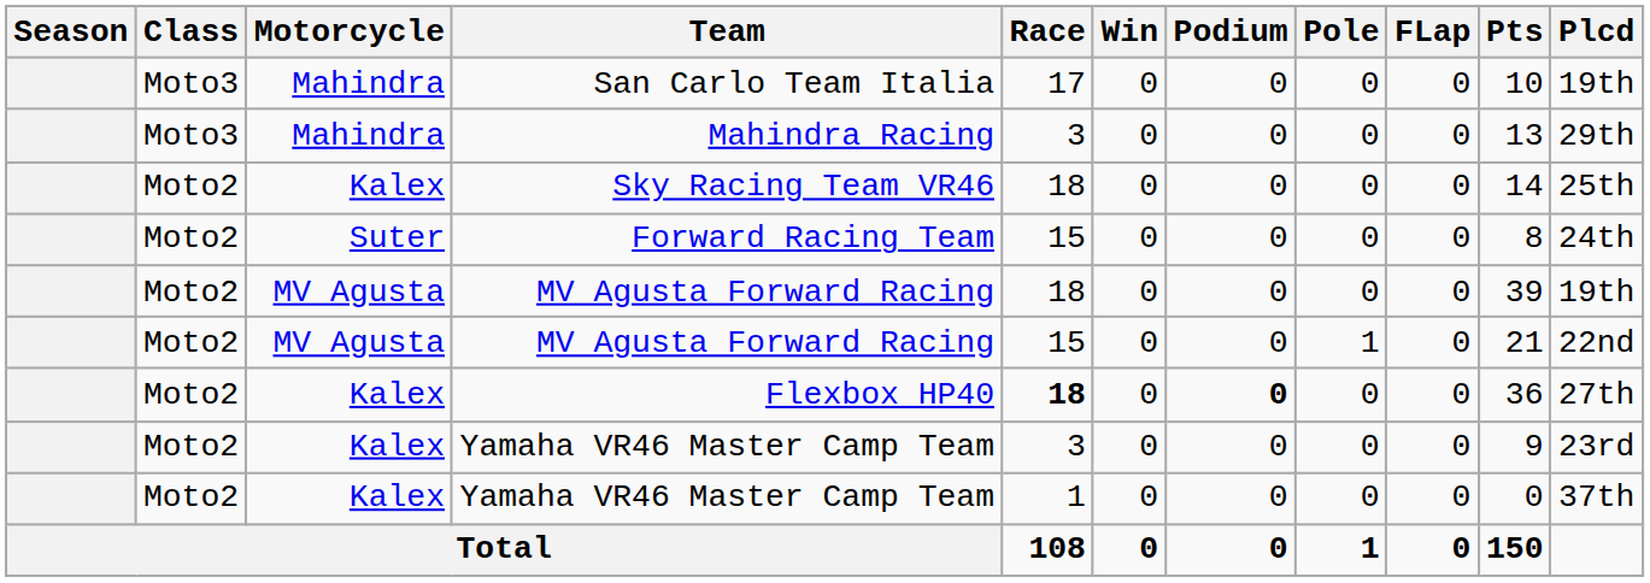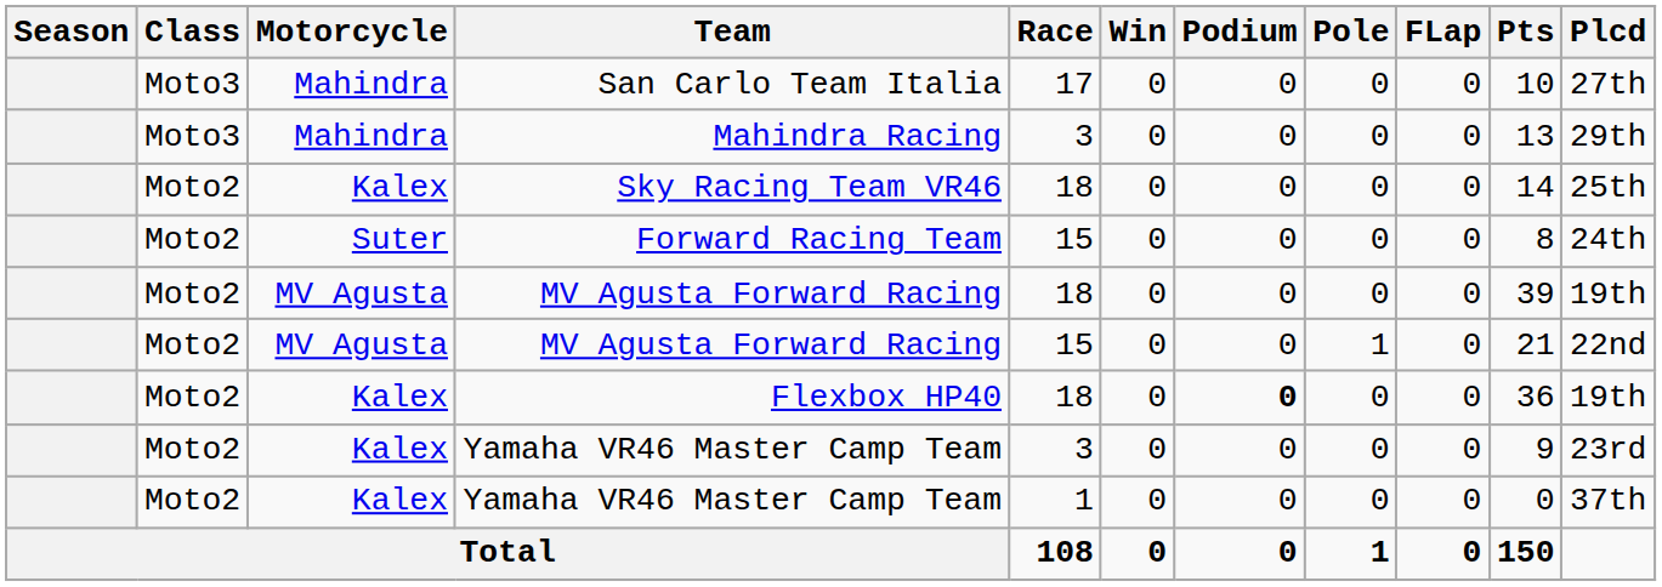San Carlo Team Italia | Plcd: 19th -> 27th
Flexbox HP40 | Race: bold -> normal
Flexbox HP40 | Plcd: 27th -> 19th
